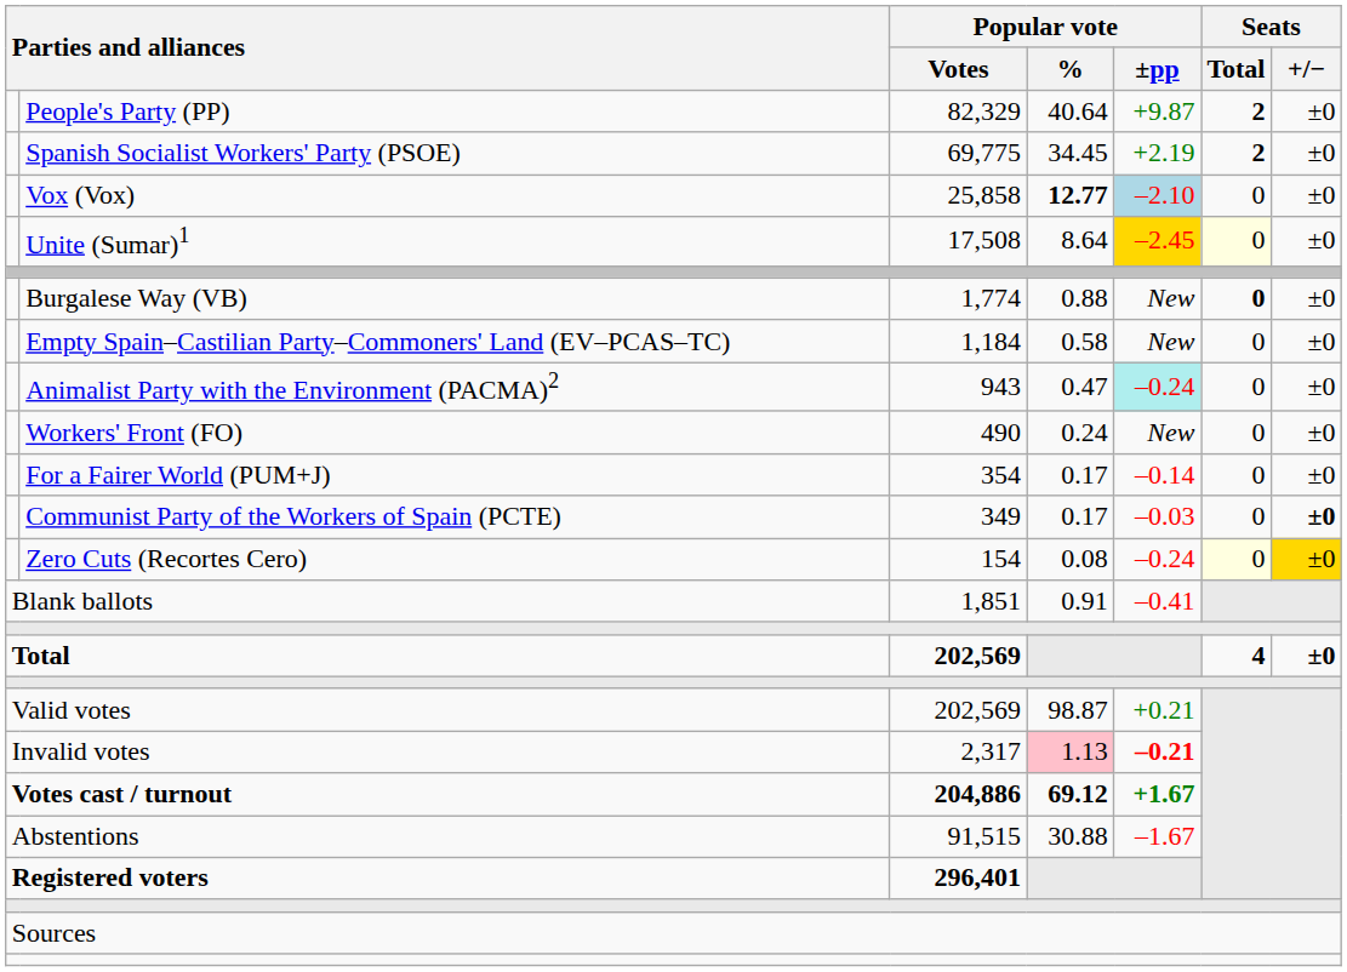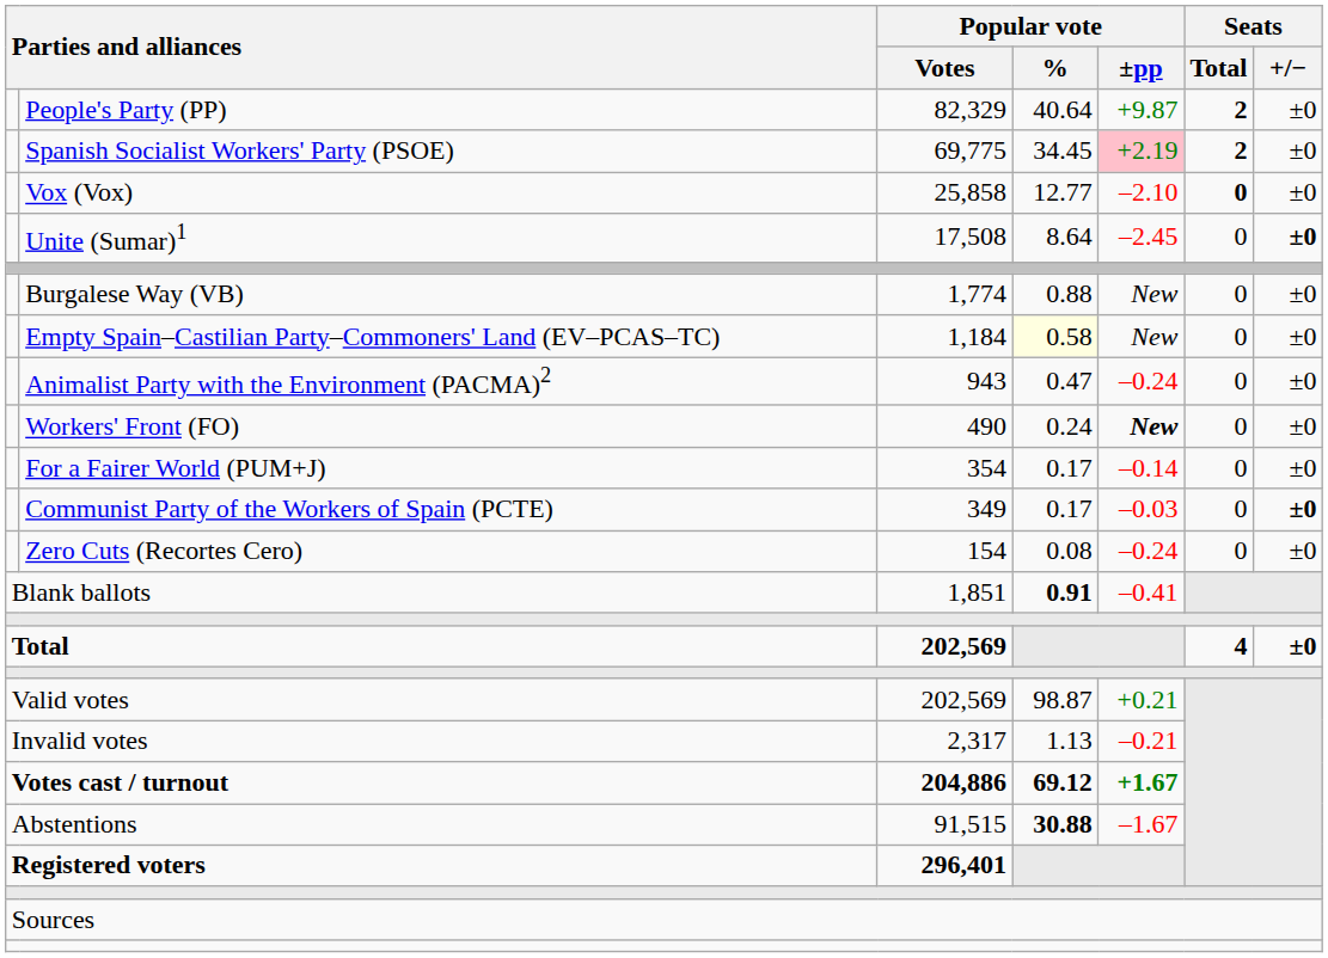Spanish Socialist Workers' Party (PSOE) | Popular vote / ±pp: no background -> pink background
Vox (Vox) | Popular vote / %: bold -> normal
Vox (Vox) | Popular vote / ±pp: lightblue background -> no background
Vox (Vox) | Seats / Total: normal -> bold
Unite (Sumar)1 | Popular vote / ±pp: gold background -> no background
Unite (Sumar)1 | Seats / Total: lightyellow background -> no background
Unite (Sumar)1 | Seats / +/−: normal -> bold
Burgalese Way (VB) | Seats / Total: bold -> normal
Empty Spain–Castilian Party–Commoners' Land (EV–PCAS–TC) | Popular vote / %: no background -> lightyellow background
Animalist Party with the Environment (PACMA)2 | Popular vote / ±pp: paleturquoise background -> no background
Workers' Front (FO) | Popular vote / ±pp: normal -> bold
Zero Cuts (Recortes Cero) | Seats / Total: lightyellow background -> no background
Zero Cuts (Recortes Cero) | Seats / +/−: gold background -> no background
Blank ballots | Popular vote / %: normal -> bold
Invalid votes | Popular vote / %: pink background -> no background
Invalid votes | Popular vote / ±pp: bold -> normal
Abstentions | Popular vote / %: normal -> bold
